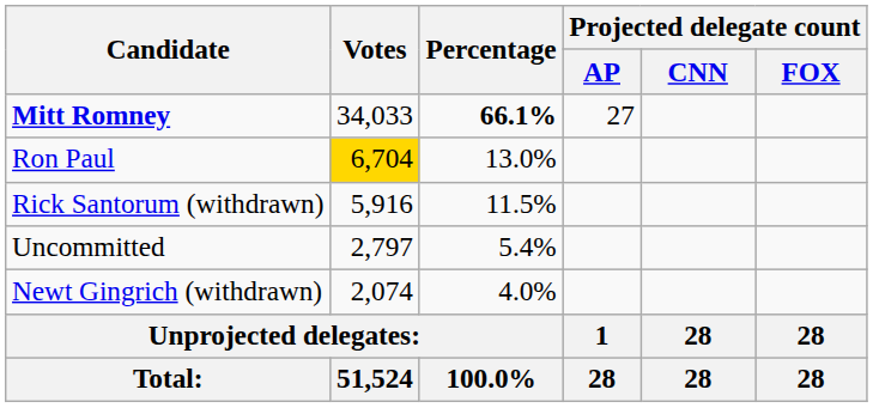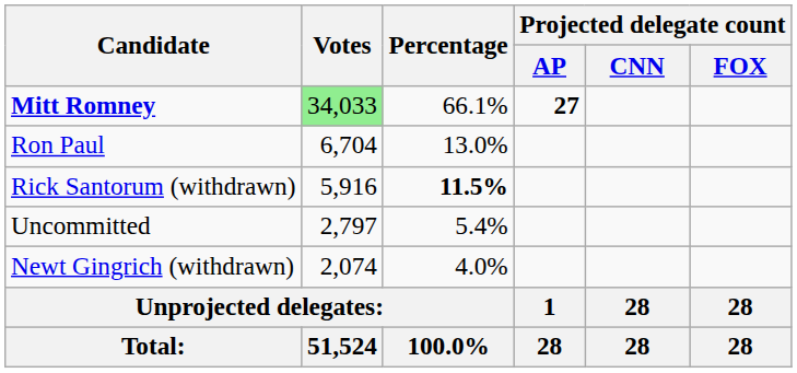Mitt Romney | Votes: no background -> lightgreen background
Mitt Romney | Percentage: bold -> normal
Mitt Romney | Projected delegate count / AP: normal -> bold
Ron Paul | Votes: gold background -> no background
Rick Santorum (withdrawn) | Percentage: normal -> bold
